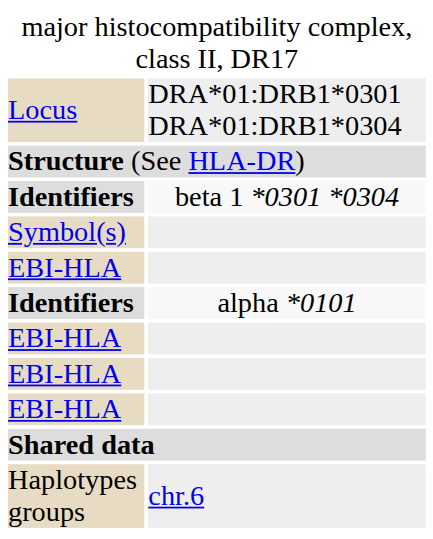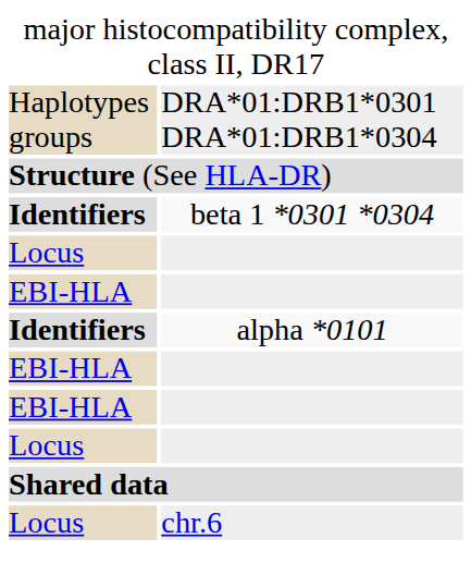row 2 | column 1: Locus -> Haplotypes groups
row 5 | column 1: Symbol(s) -> Locus
row 10 | column 1: EBI-HLA -> Locus
row 12 | column 1: Haplotypes groups -> Locus
